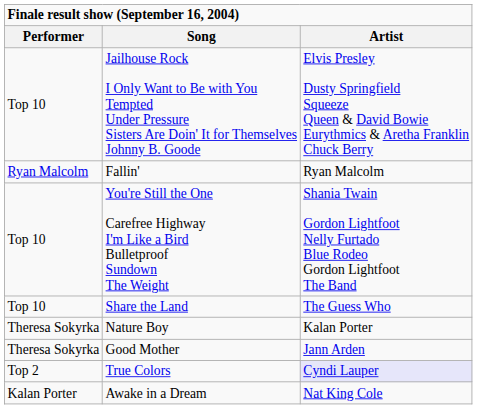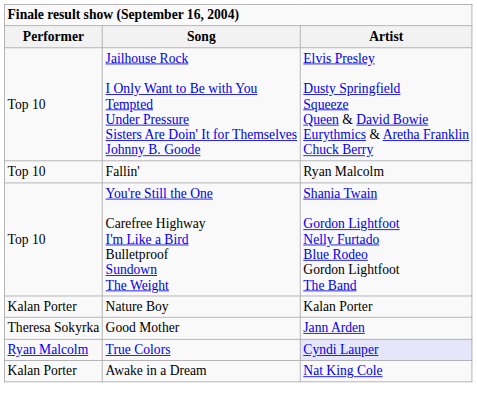Fallin' | Performer: Ryan Malcolm -> Top 10
- row: Top 10 | Share the Land | The Guess Who
Nature Boy | Performer: Theresa Sokyrka -> Kalan Porter
True Colors | Performer: Top 2 -> Ryan Malcolm
